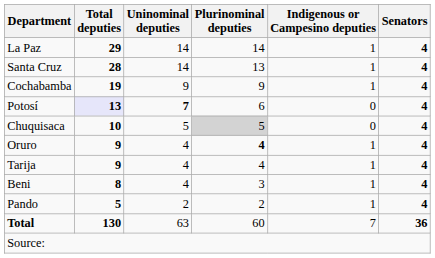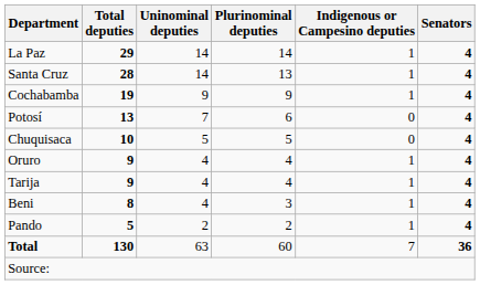Potosí | Total deputies: lavender background -> no background
Potosí | Uninominal deputies: bold -> normal
Chuquisaca | Plurinominal deputies: lightgrey background -> no background
Oruro | Plurinominal deputies: bold -> normal
